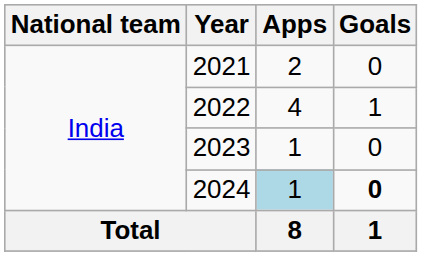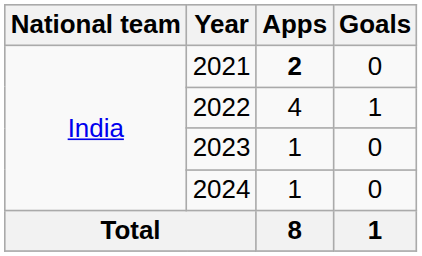2021 | Apps: normal -> bold
2024 | Apps: lightblue background -> no background
2024 | Goals: bold -> normal
